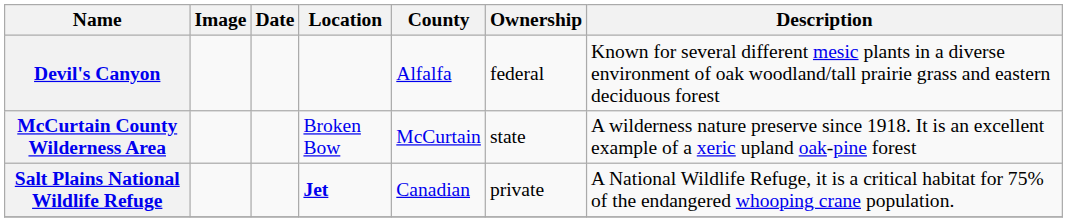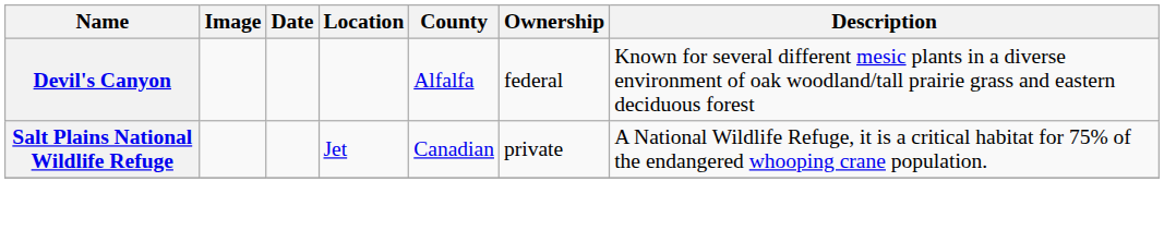- row: McCurtain County Wilderness Area | Broken Bow | McCurtain | state | A wilderness nature preserve since 1918. It is an excellent example of a xeric upland oak-pine forest
Salt Plains National Wildlife Refuge | Location: bold -> normal
